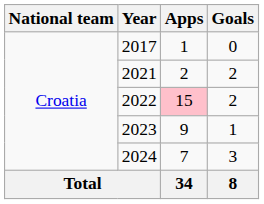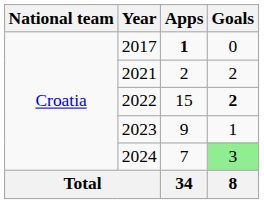2017 | Apps: normal -> bold
2022 | Apps: pink background -> no background
2022 | Goals: normal -> bold
2024 | Goals: no background -> lightgreen background
